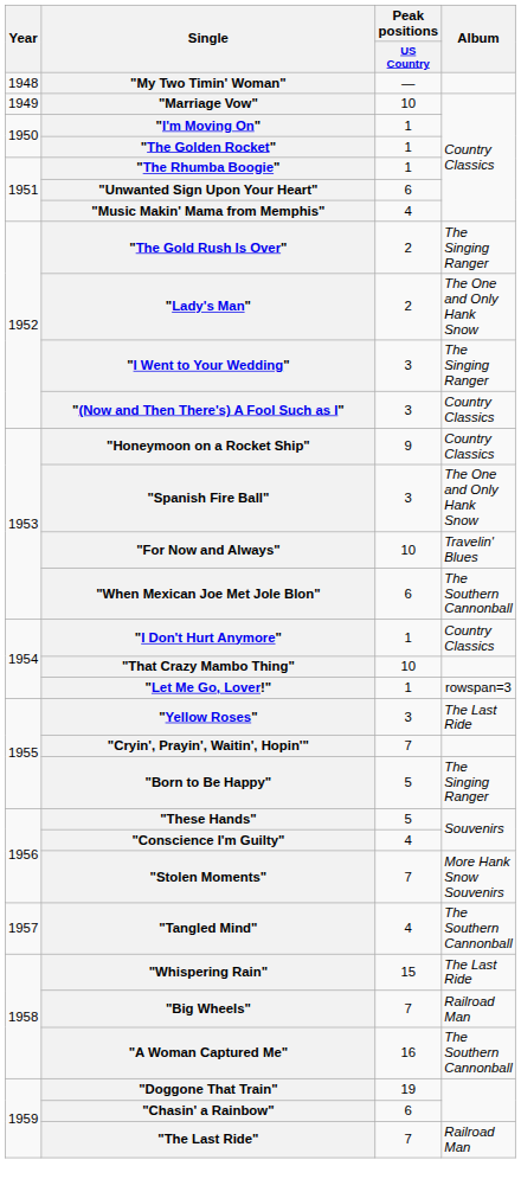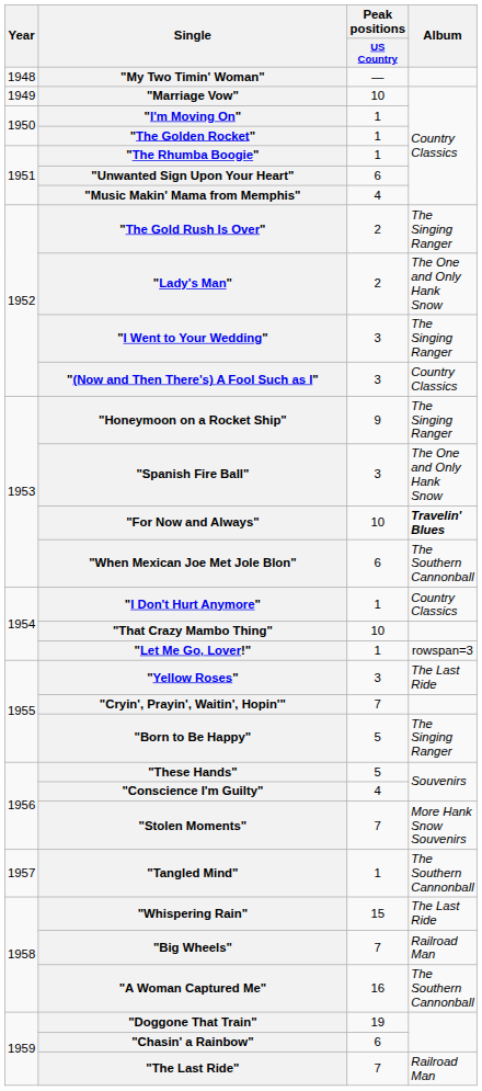"Honeymoon on a Rocket Ship" | Album: Country Classics -> The Singing Ranger
"For Now and Always" | Album: normal -> bold
"Tangled Mind" | Peak positions / US Country: 4 -> 1
